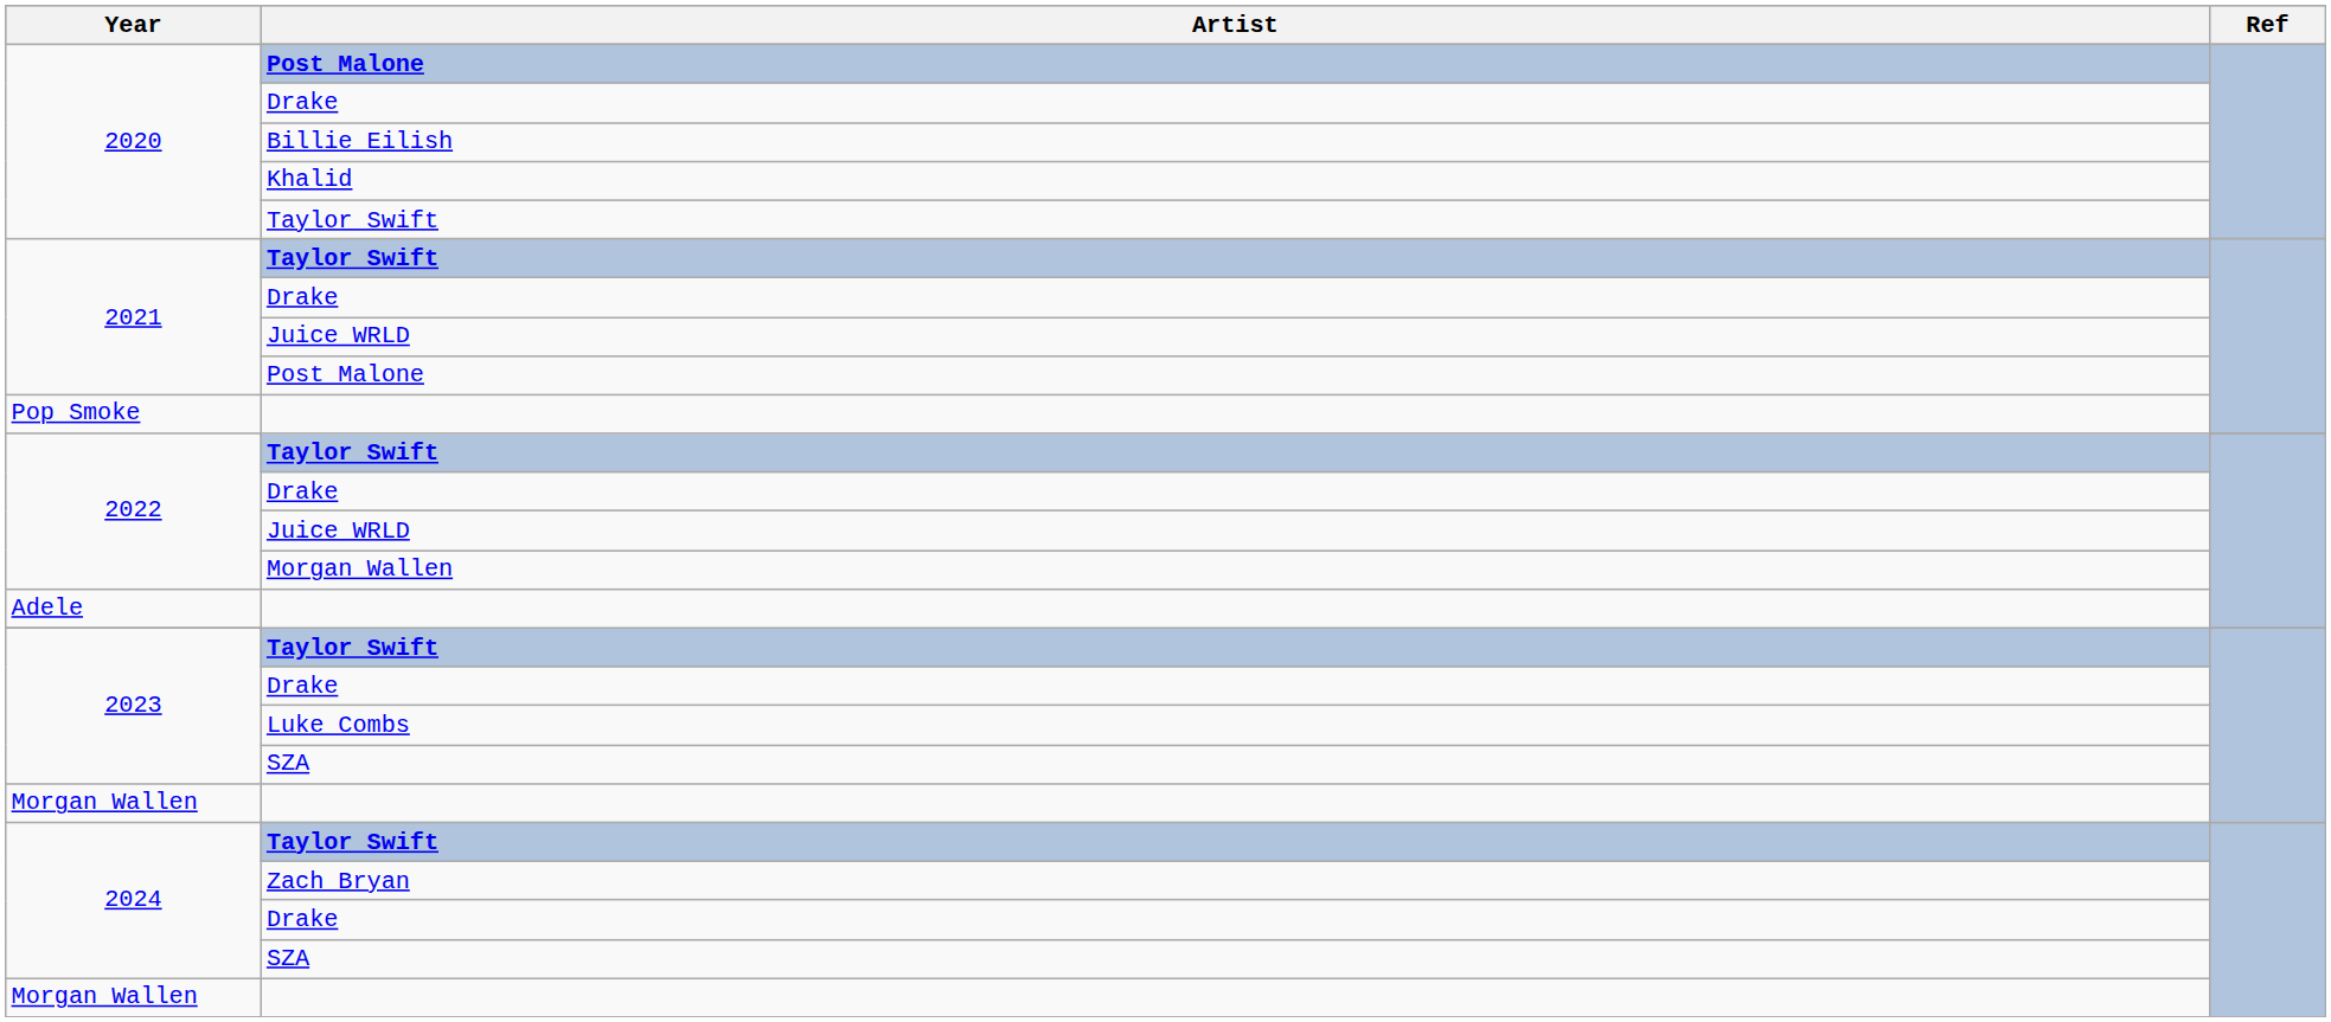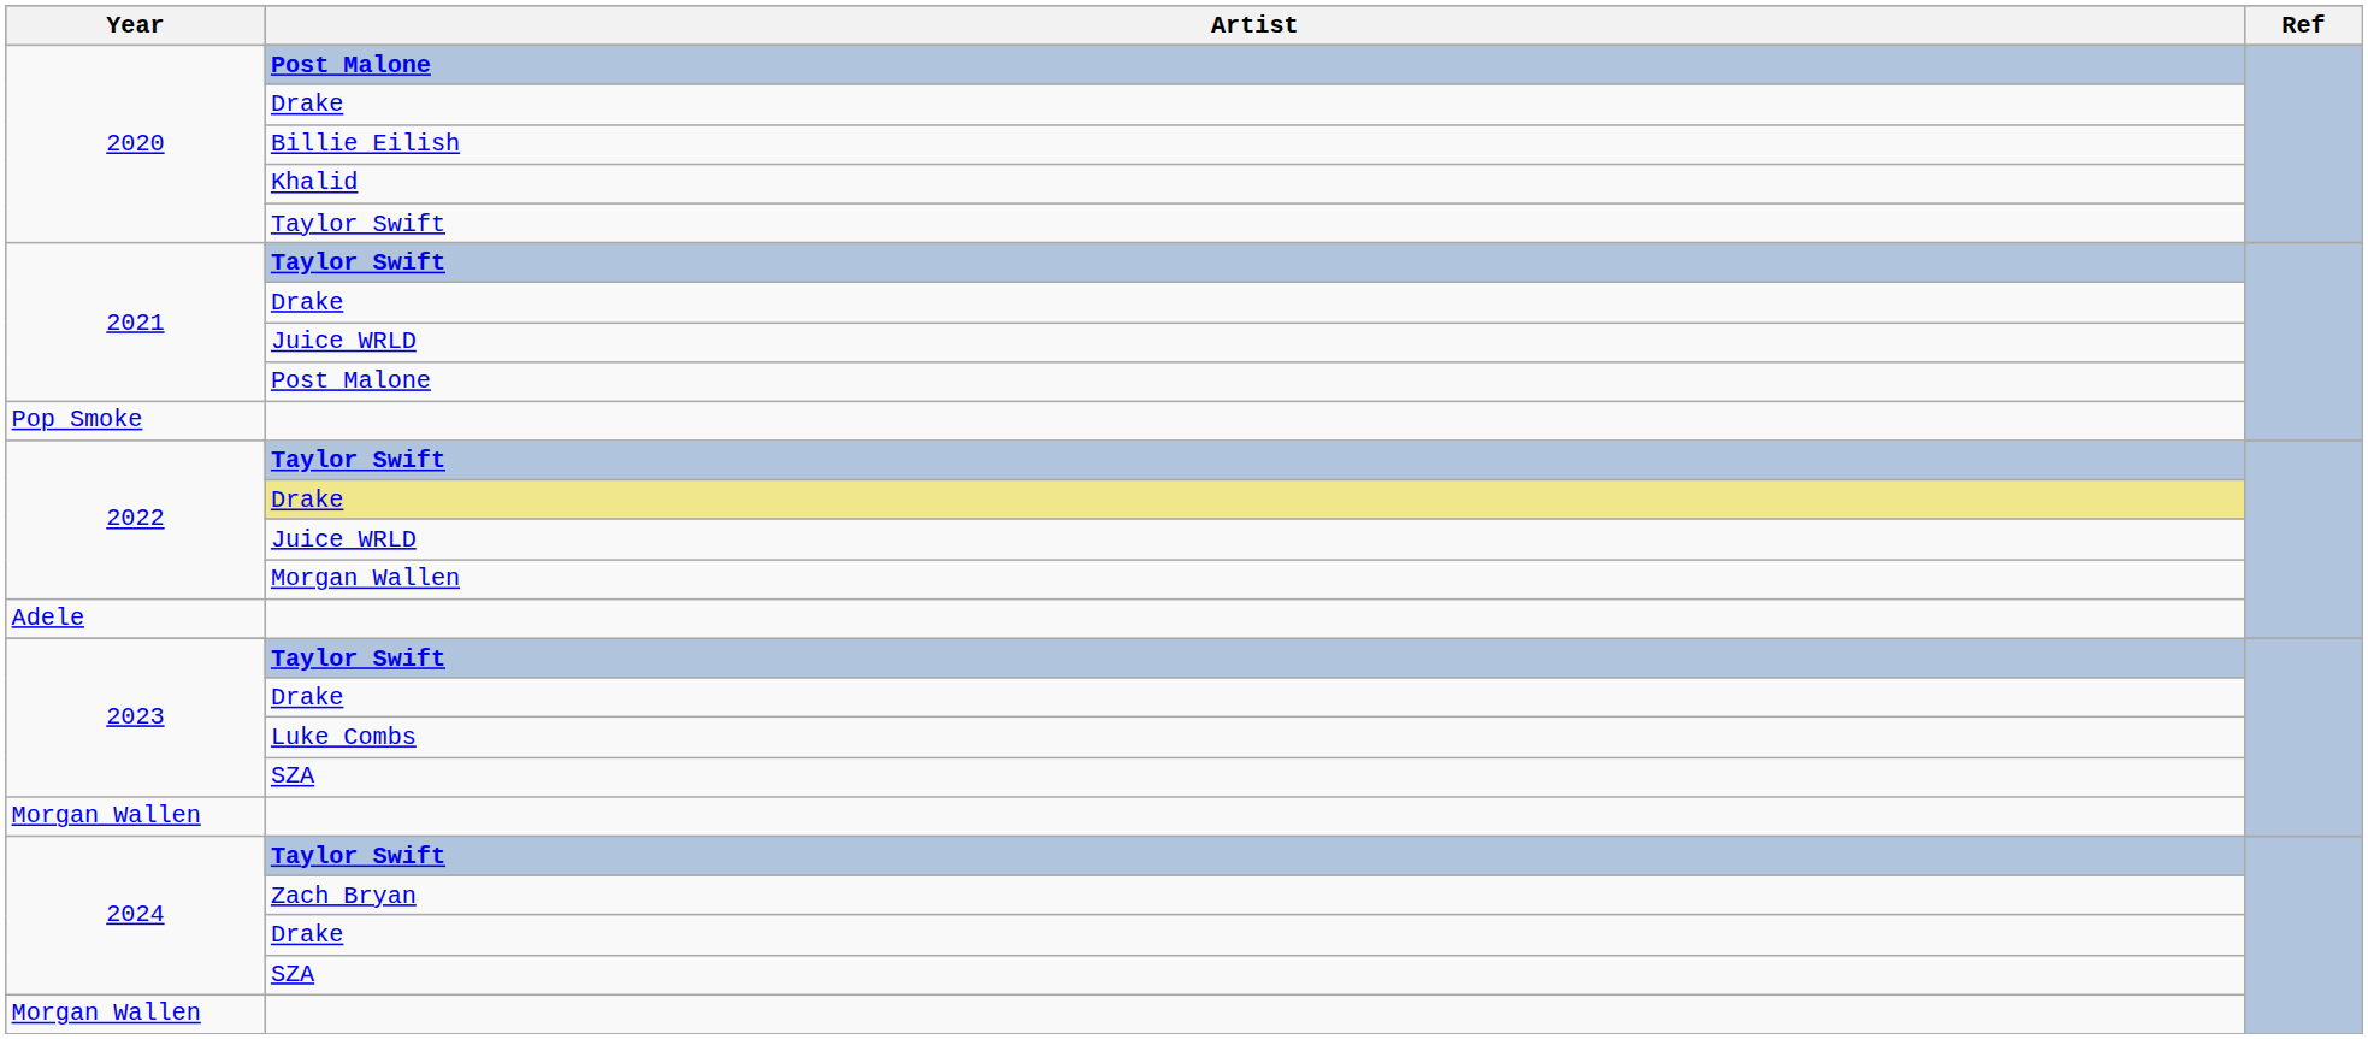2022 / Drake | Artist: no background -> khaki background
